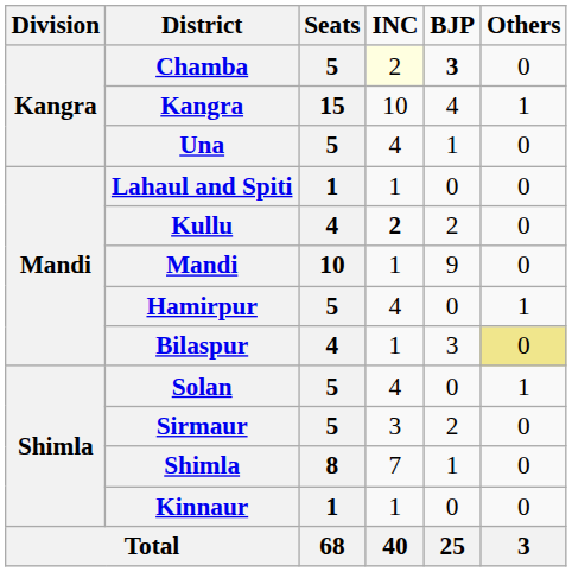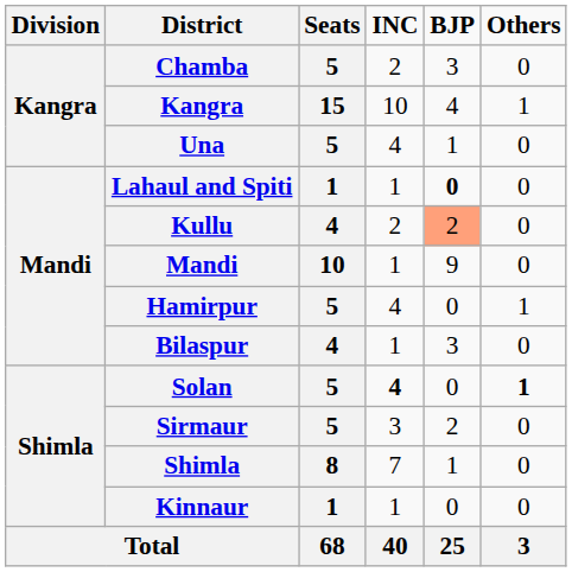Chamba | column 4: lightyellow background -> no background
Chamba | column 5: bold -> normal
Lahaul and Spiti | column 5: normal -> bold
Kullu | column 4: bold -> normal
Kullu | column 5: no background -> lightsalmon background
Bilaspur | column 6: khaki background -> no background
Solan | column 4: normal -> bold
Solan | column 6: normal -> bold
